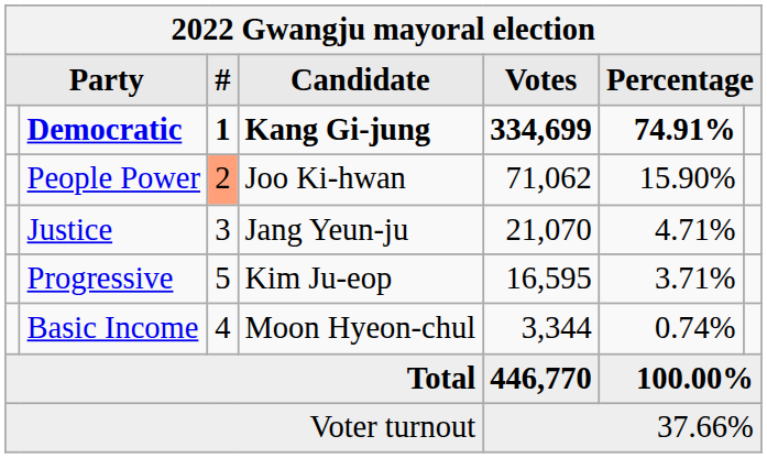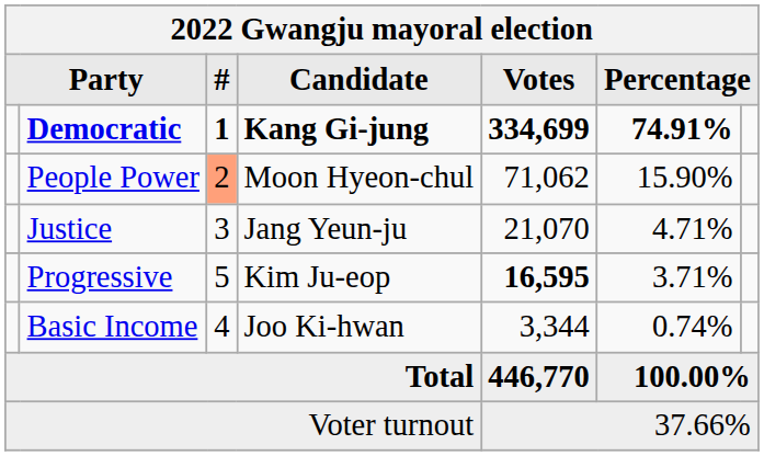People Power | Candidate: Joo Ki-hwan -> Moon Hyeon-chul
Progressive | Votes: normal -> bold
Basic Income | Candidate: Moon Hyeon-chul -> Joo Ki-hwan
